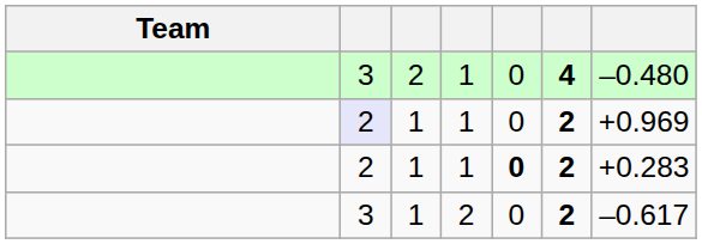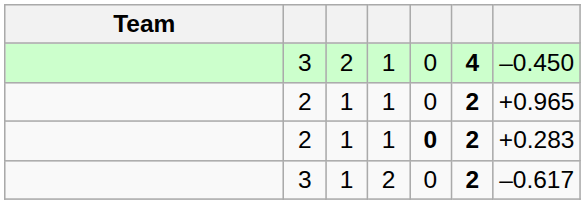row 2 | column 7: –0.480 -> –0.450
row 3 | column 2: lavender background -> no background
row 3 | column 7: +0.969 -> +0.965
